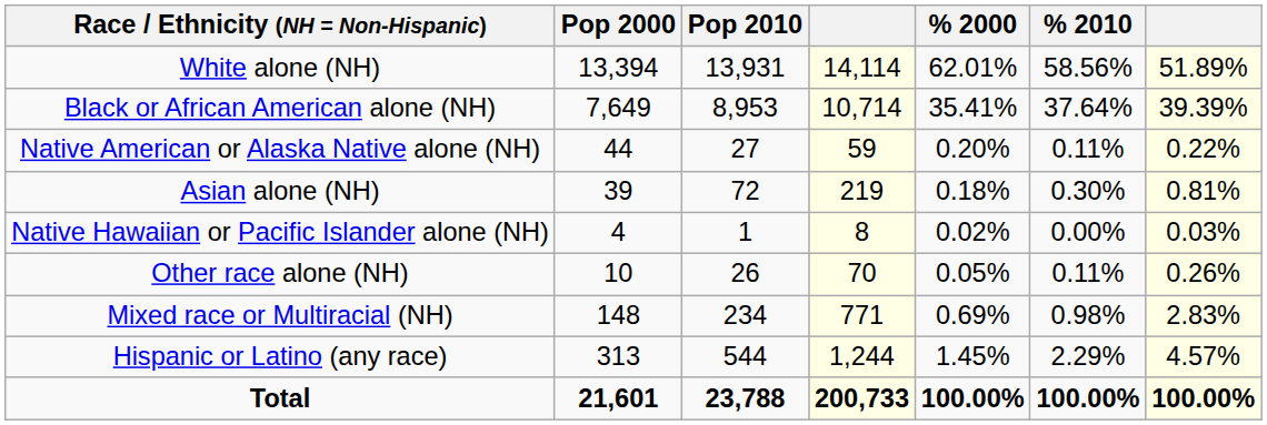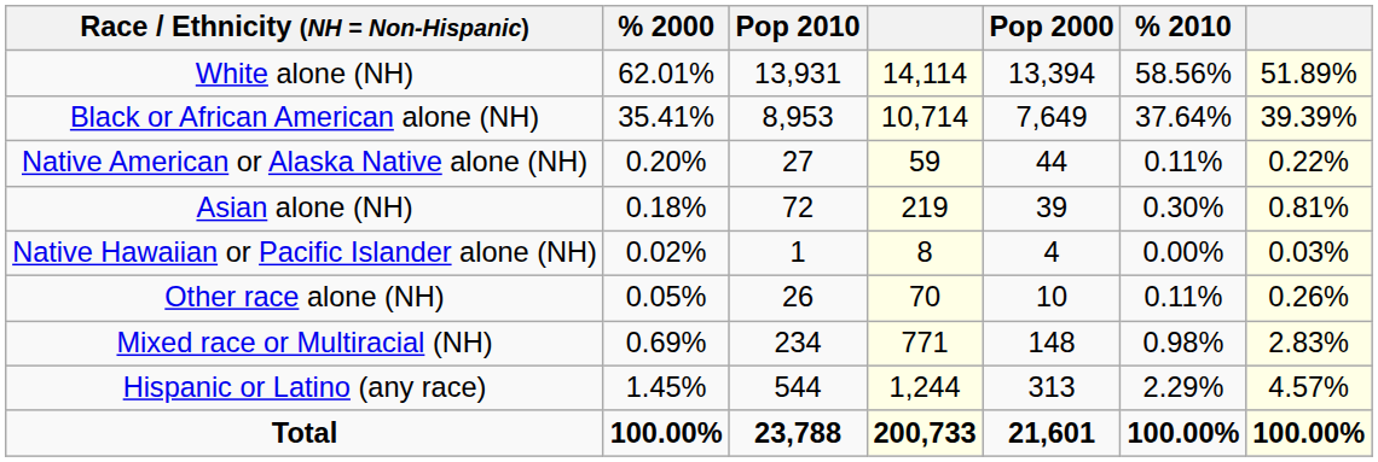columns swapped: Pop 2000 <-> % 2000
